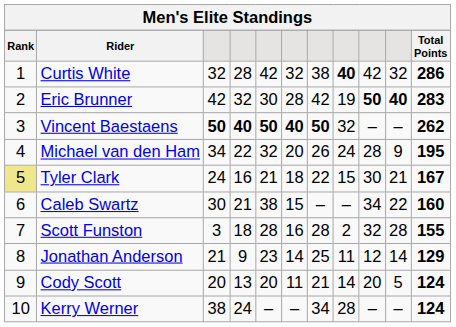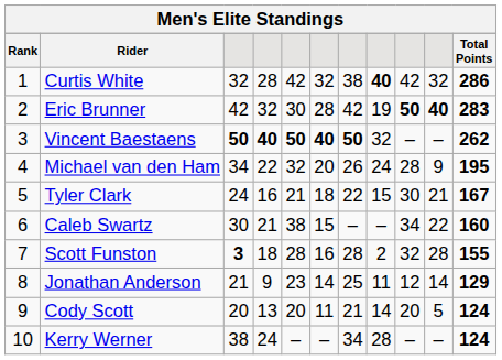Tyler Clark | Rank: khaki background -> no background
Scott Funston | column 3: normal -> bold
